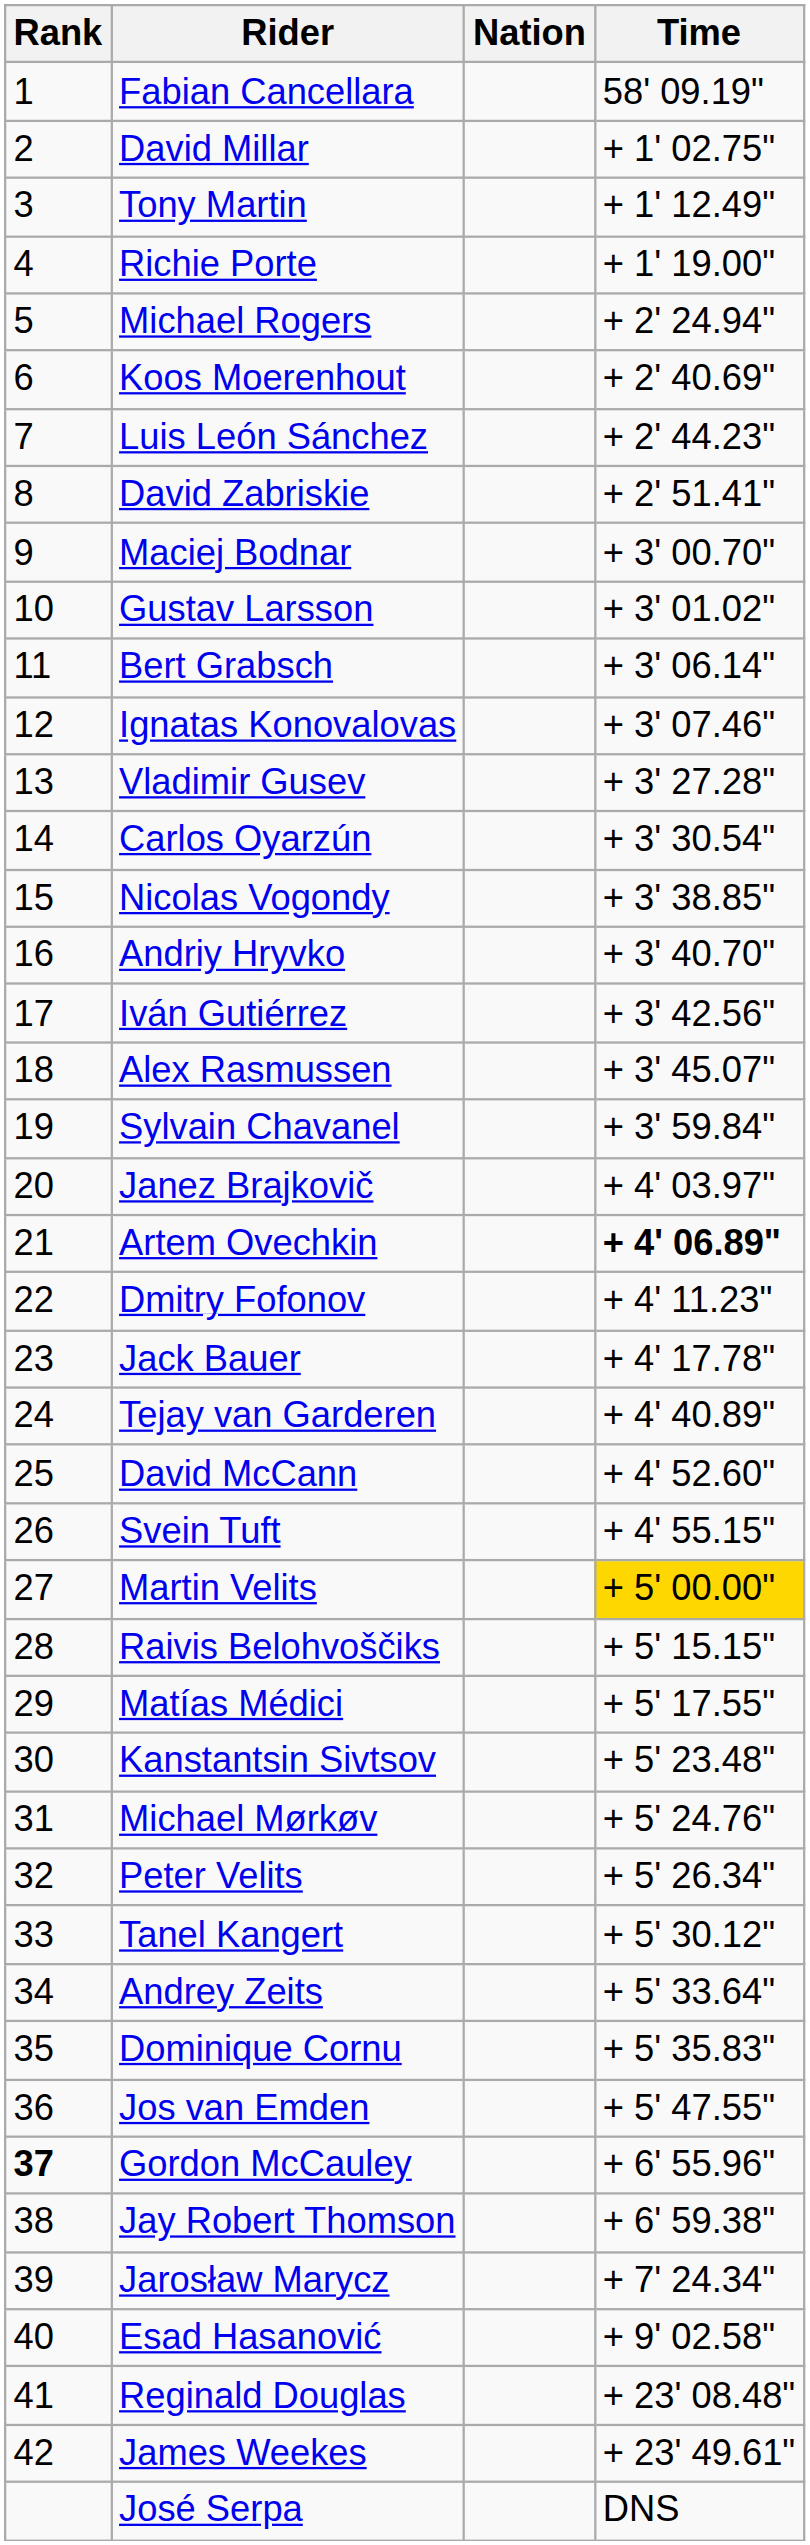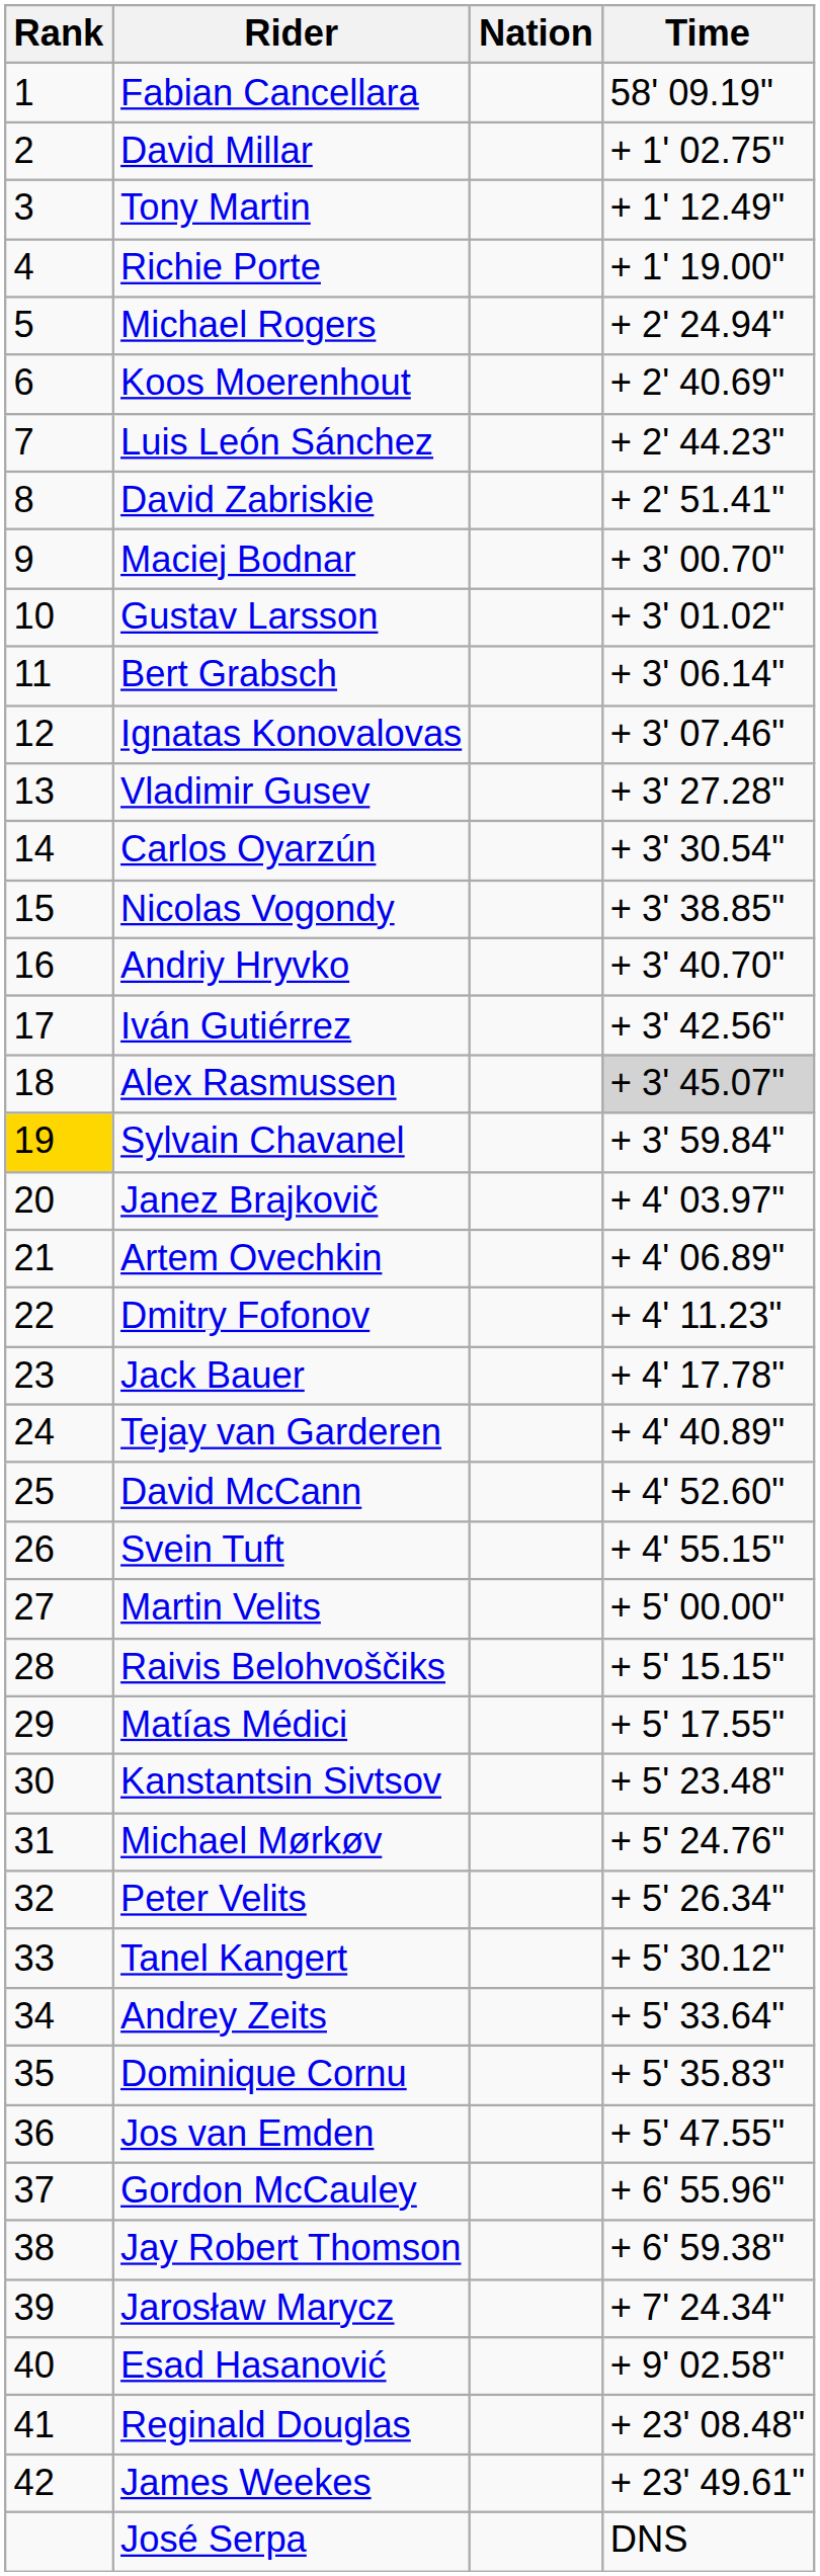Alex Rasmussen | Time: no background -> lightgrey background
Sylvain Chavanel | Rank: no background -> gold background
Artem Ovechkin | Time: bold -> normal
Martin Velits | Time: gold background -> no background
Gordon McCauley | Rank: bold -> normal
